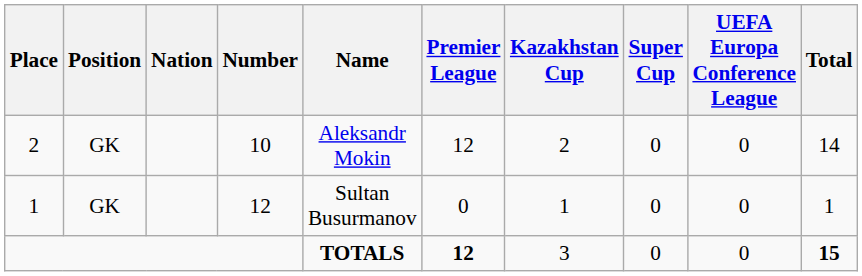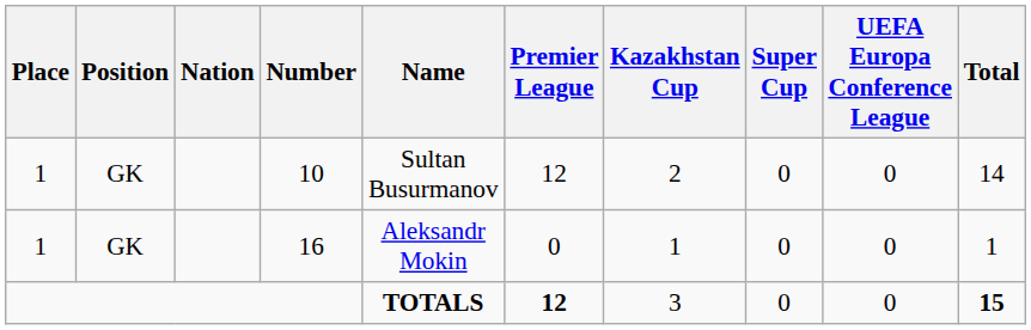row 2 | Place: 2 -> 1
row 2 | Name: Aleksandr Mokin -> Sultan Busurmanov
row 3 | Number: 12 -> 16
row 3 | Name: Sultan Busurmanov -> Aleksandr Mokin
